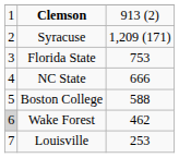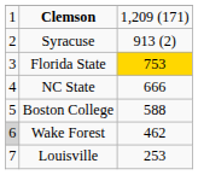Clemson | column 3: 913 (2) -> 1,209 (171)
Syracuse | column 3: 1,209 (171) -> 913 (2)
Florida State | column 3: no background -> gold background
